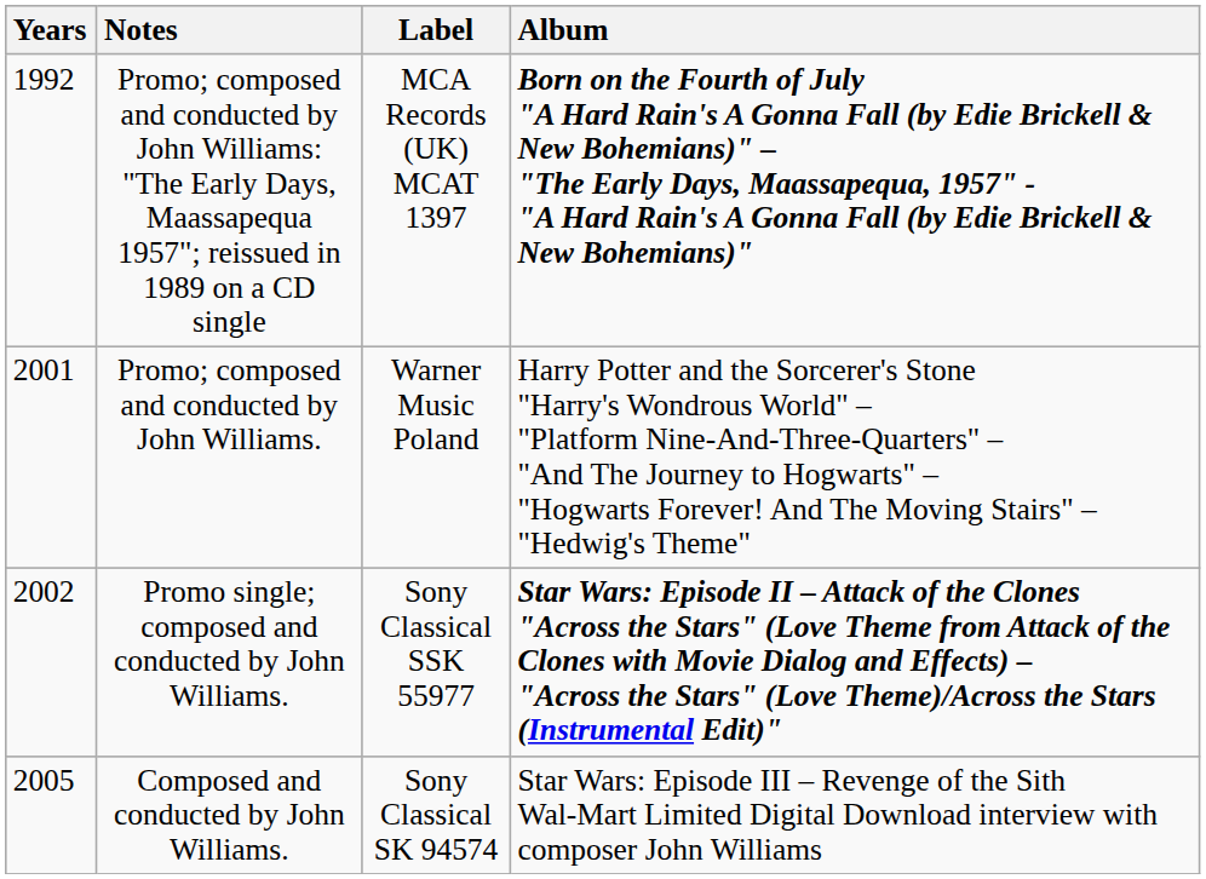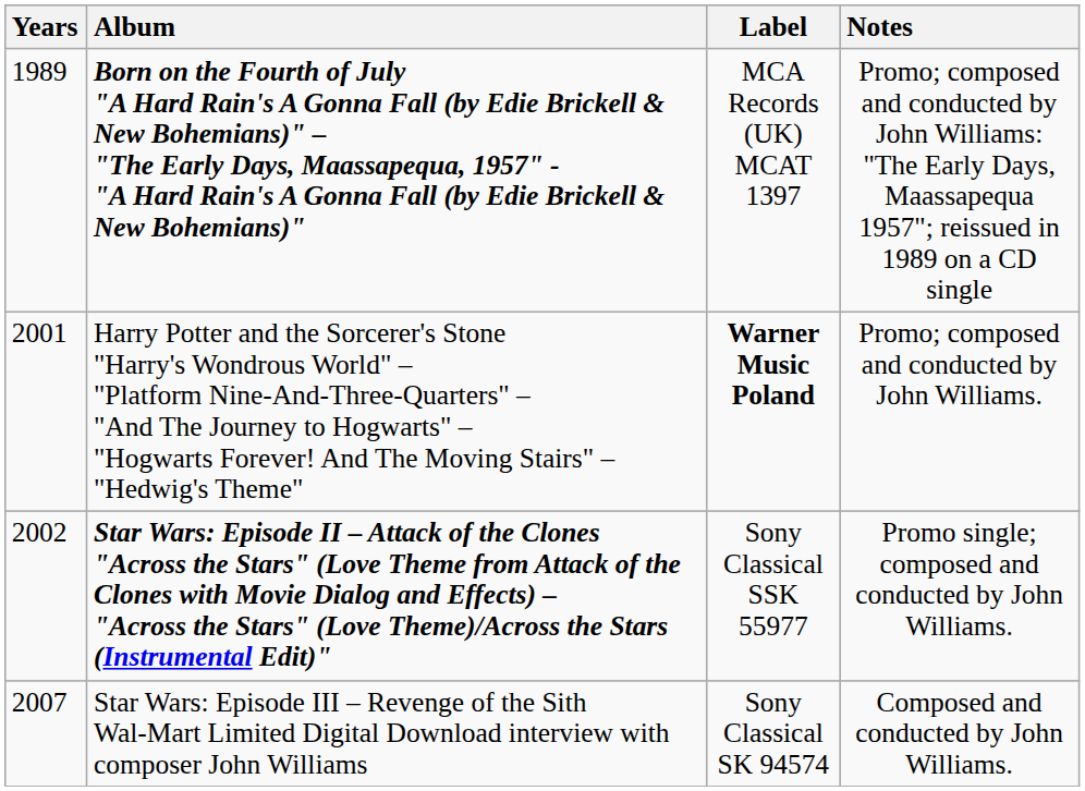columns swapped: Album <-> Notes
row 2 | Years: 1992 -> 1989
row 3 | Label: normal -> bold
row 5 | Years: 2005 -> 2007
